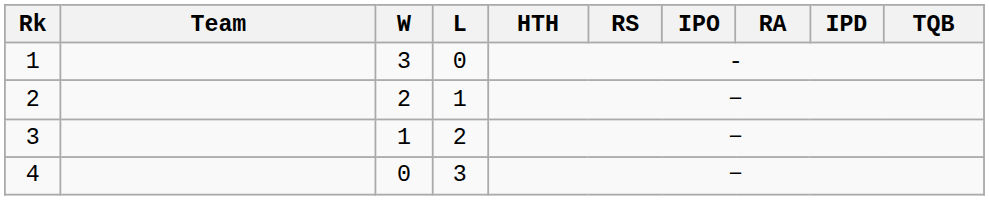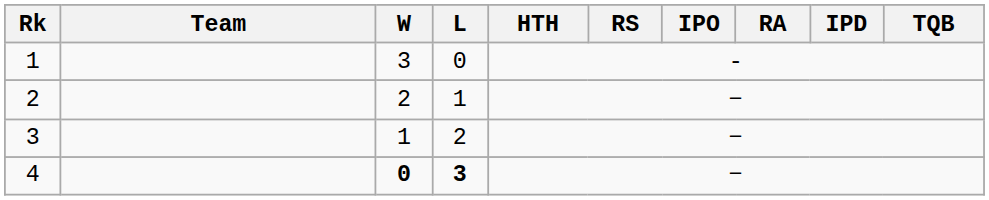4 | W: normal -> bold
4 | L: normal -> bold
